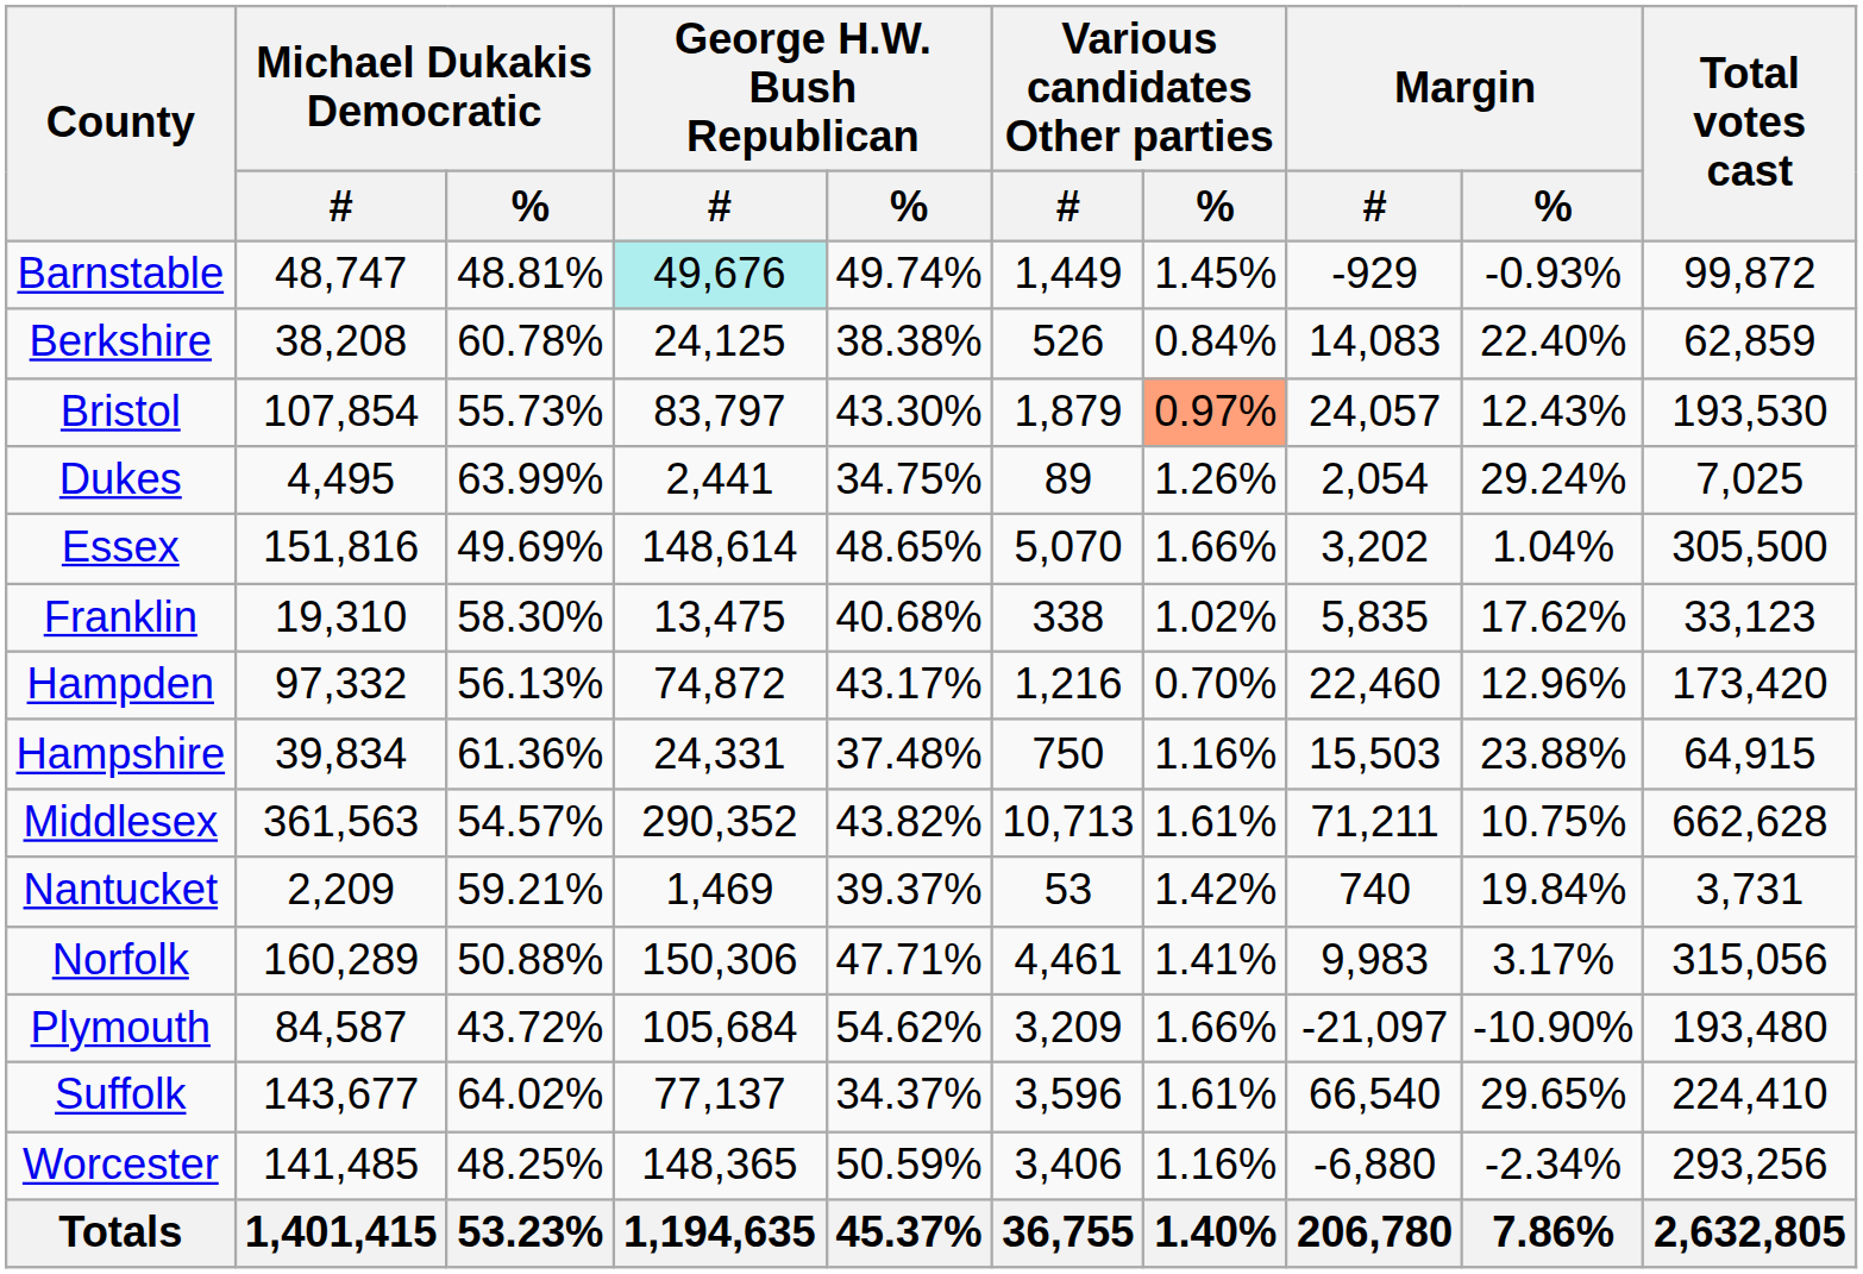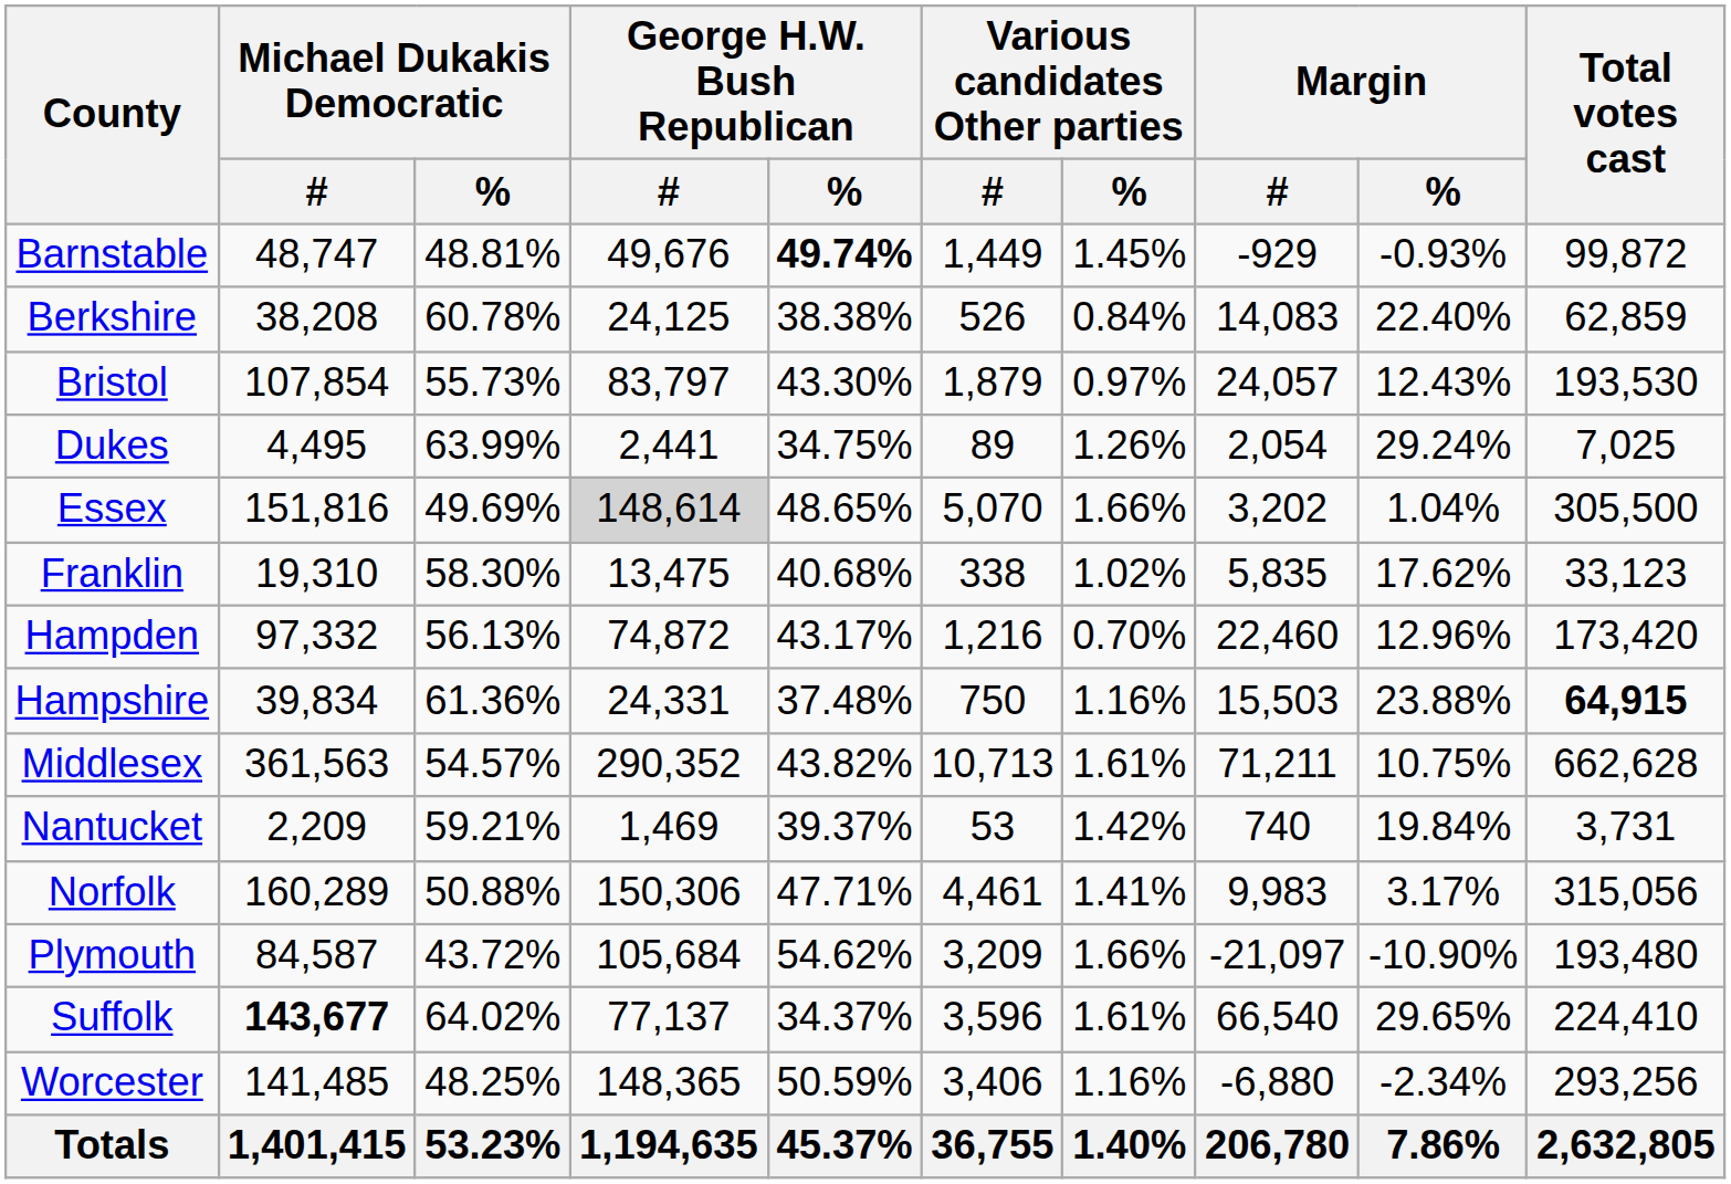Barnstable | George H.W. Bush Republican / #: paleturquoise background -> no background
Barnstable | George H.W. Bush Republican / %: normal -> bold
Bristol | Various candidates Other parties / %: lightsalmon background -> no background
Essex | George H.W. Bush Republican / #: no background -> lightgrey background
Hampshire | Total votes cast: normal -> bold
Suffolk | Michael Dukakis Democratic / #: normal -> bold
